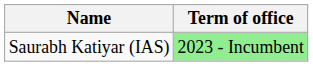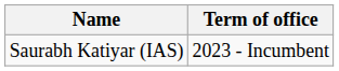Saurabh Katiyar (IAS) | Term of office: lightgreen background -> no background
